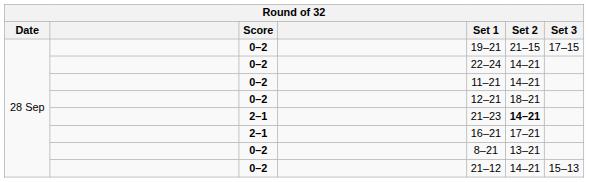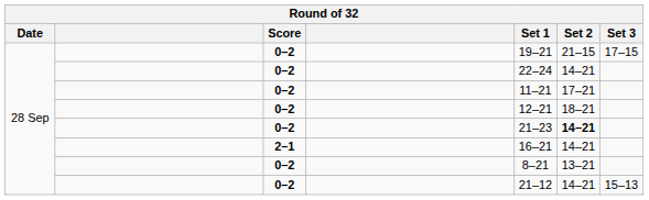row 5 | Set 2: 14–21 -> 17–21
row 7 | Score: 2–1 -> 0–2
row 8 | Set 2: 17–21 -> 14–21
